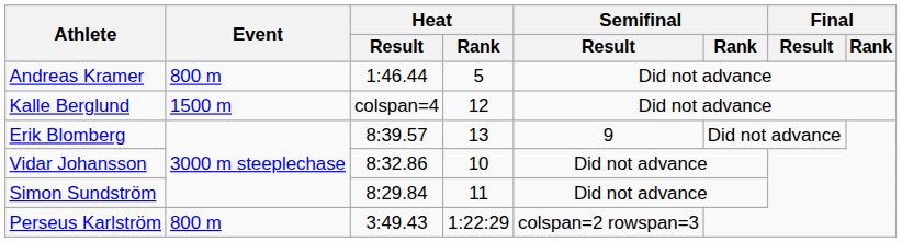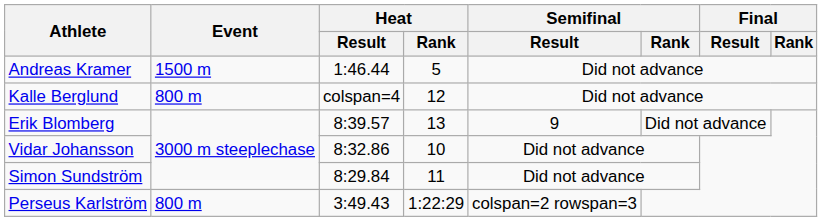Andreas Kramer | Event: 800 m -> 1500 m
Kalle Berglund | Event: 1500 m -> 800 m
